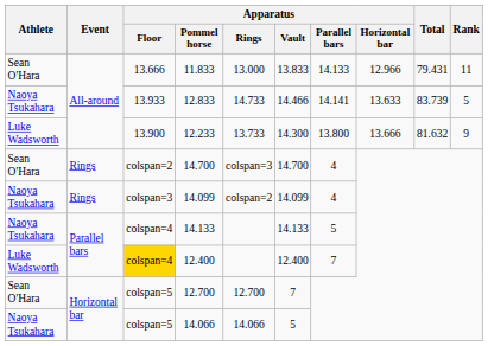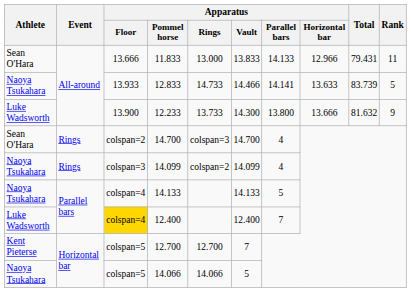row 10 | Athlete: Sean O'Hara -> Kent Pieterse
